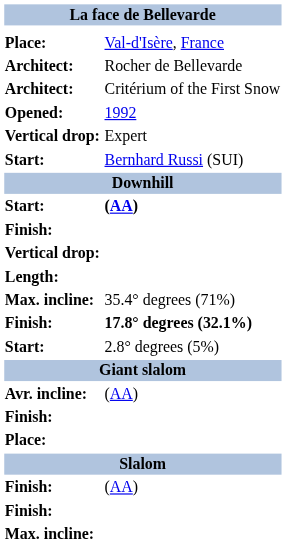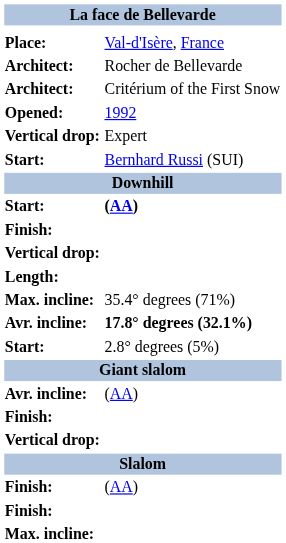row 14 | column 1: Finish: -> Avr. incline:
row 19 | column 1: Place: -> Vertical drop:
